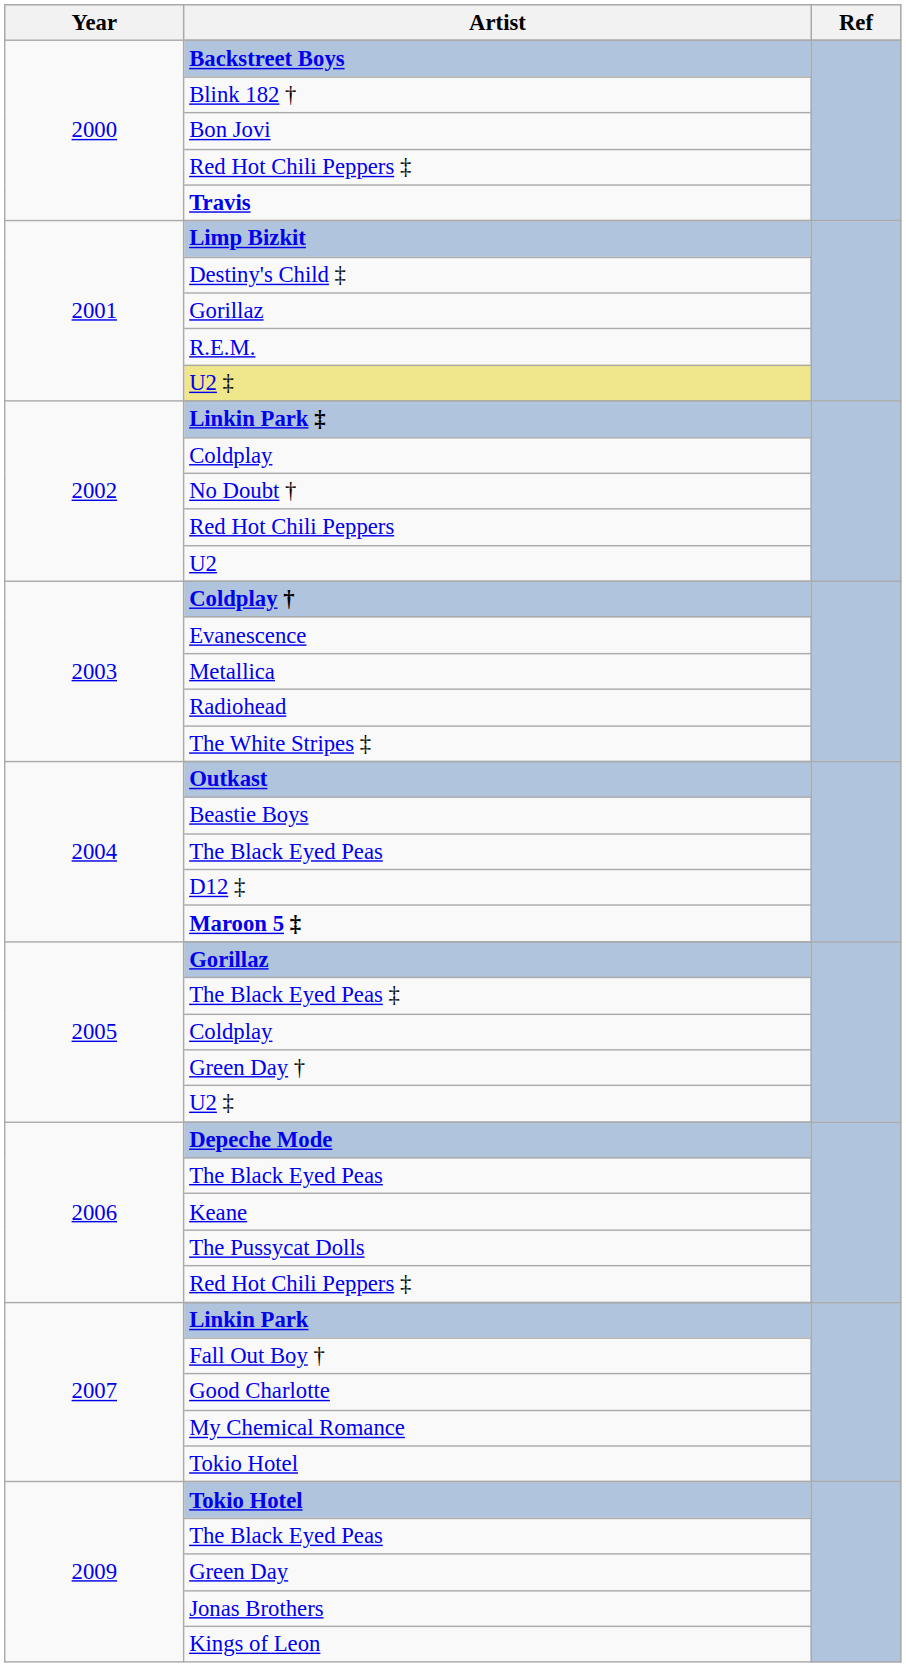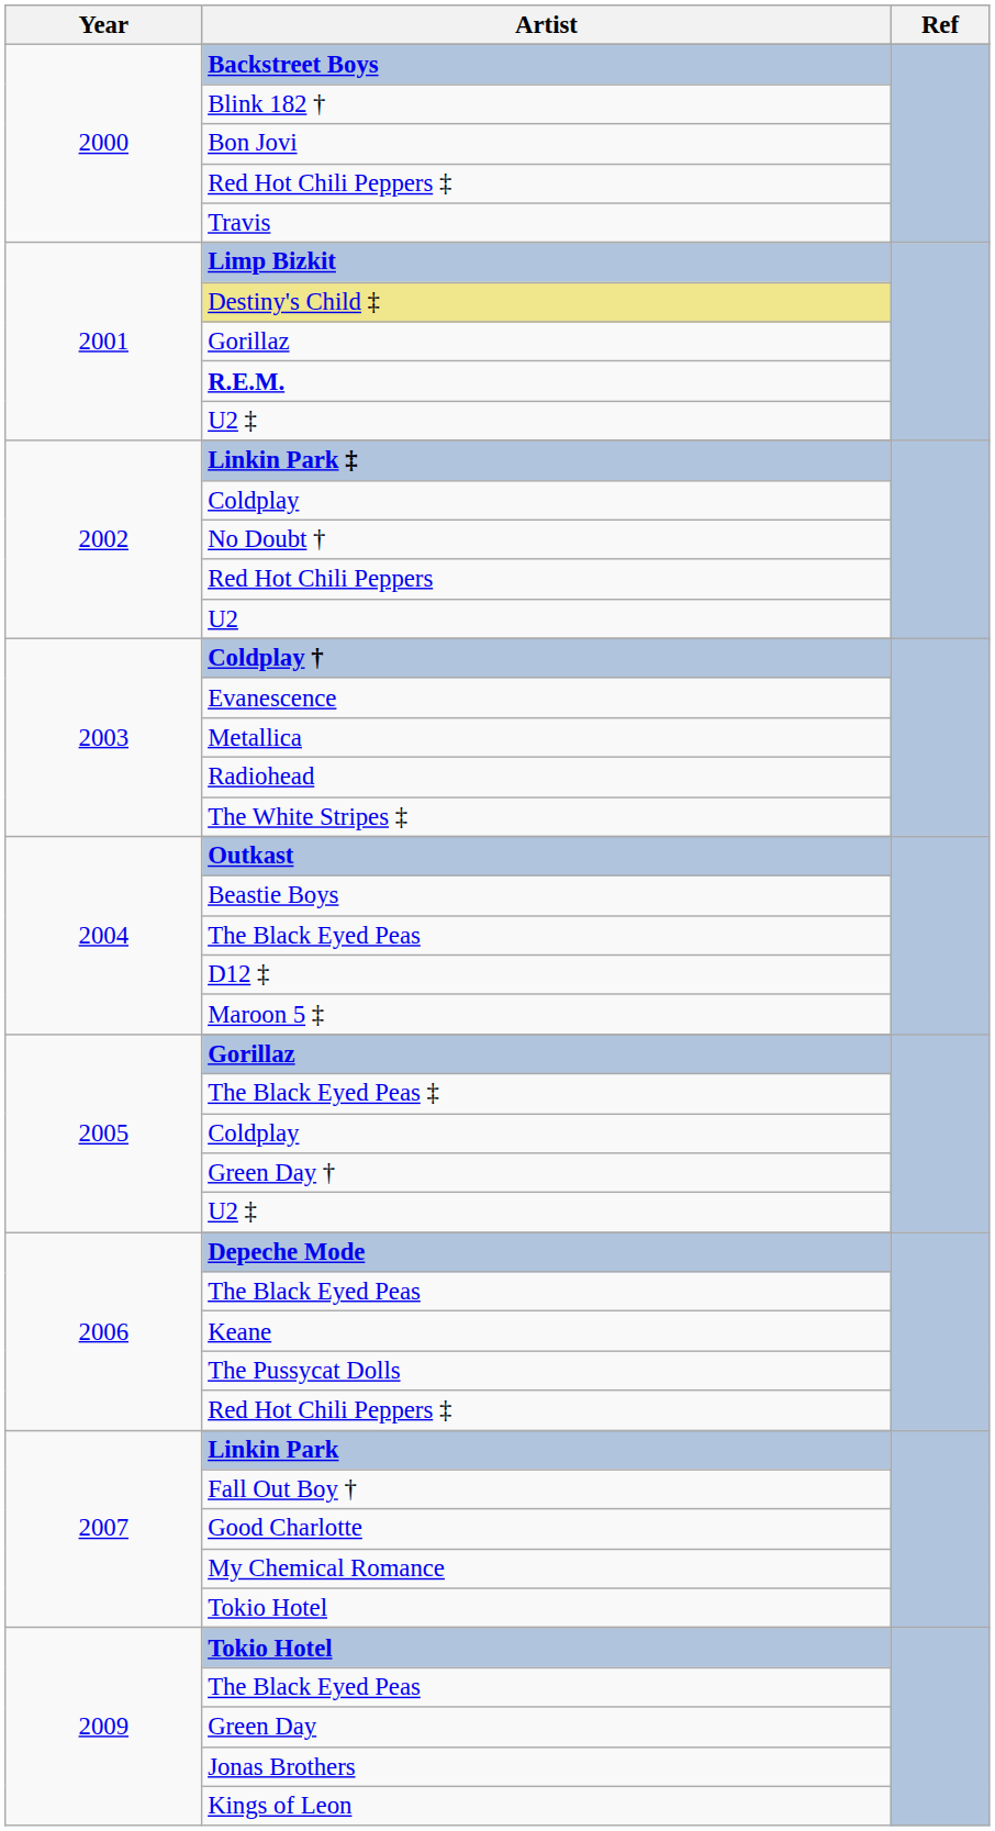Travis | Artist: bold -> normal
Destiny's Child ‡ | Artist: no background -> khaki background
R.E.M. | Artist: normal -> bold
2001 / U2 ‡ | Artist: khaki background -> no background
Maroon 5 ‡ | Artist: bold -> normal
